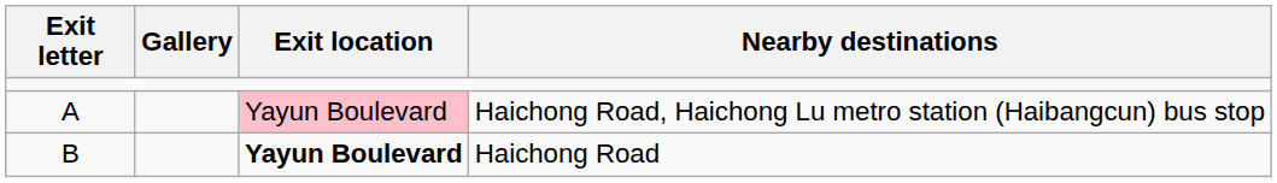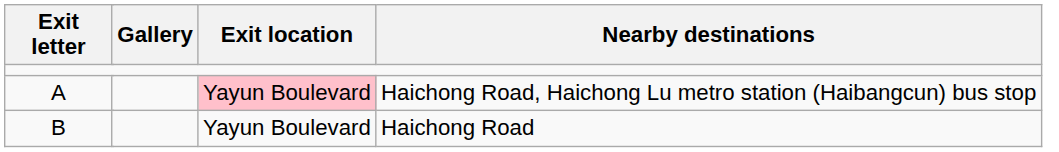B | Exit location: bold -> normal
